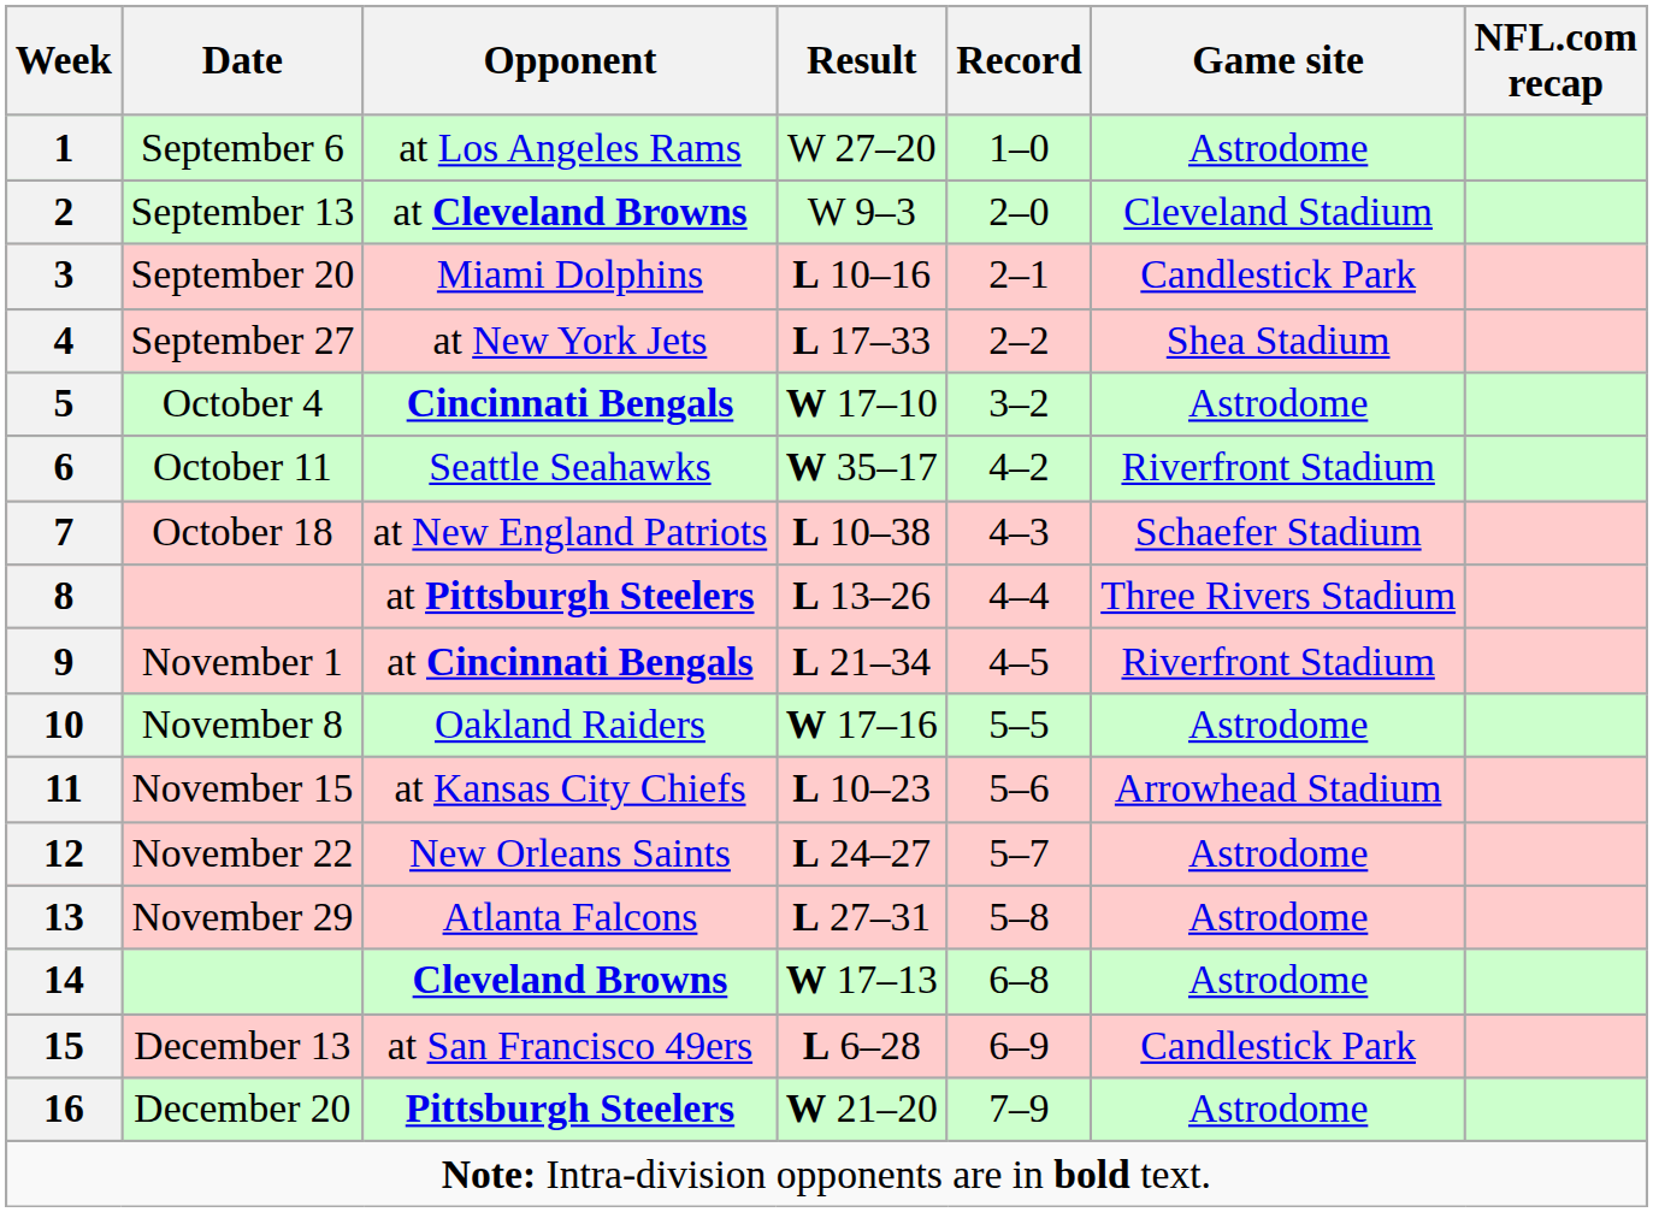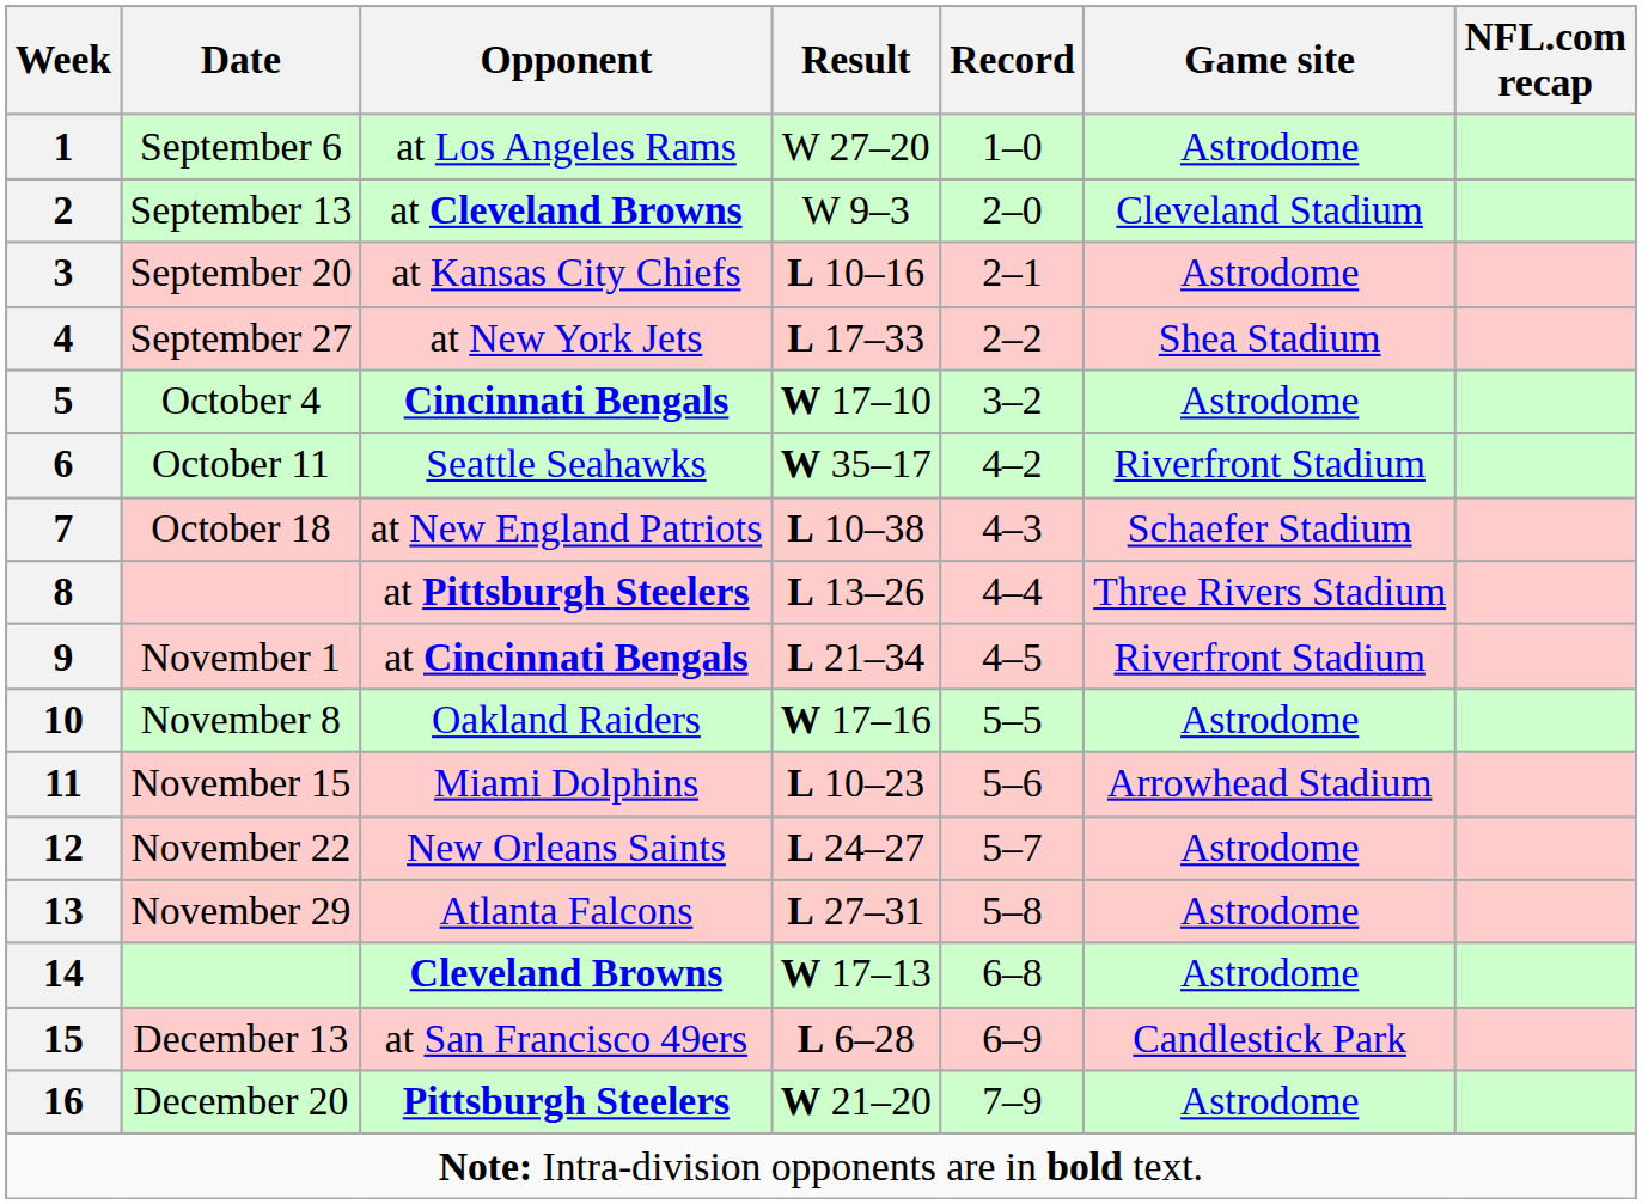3 | Opponent: Miami Dolphins -> at Kansas City Chiefs
3 | Game site: Candlestick Park -> Astrodome
11 | Opponent: at Kansas City Chiefs -> Miami Dolphins
